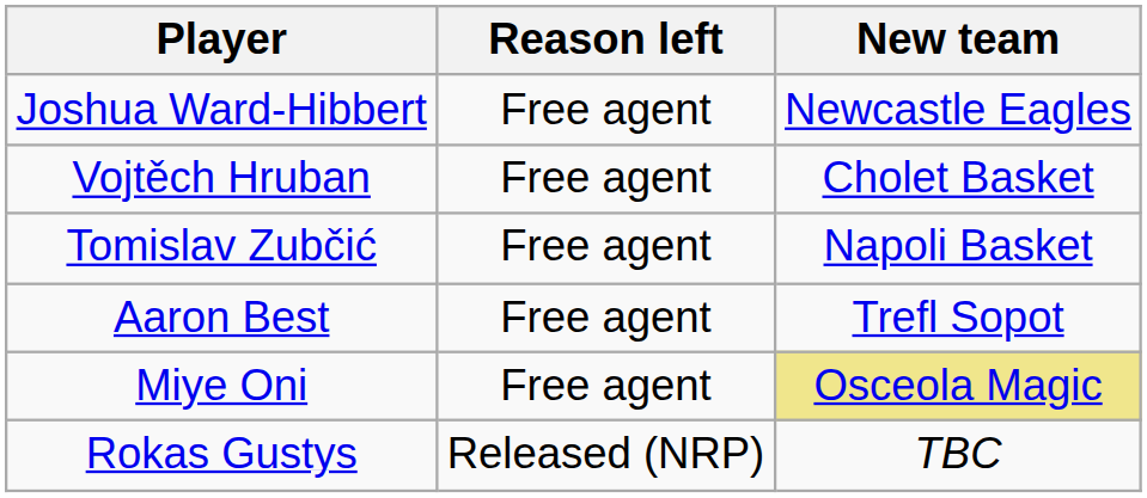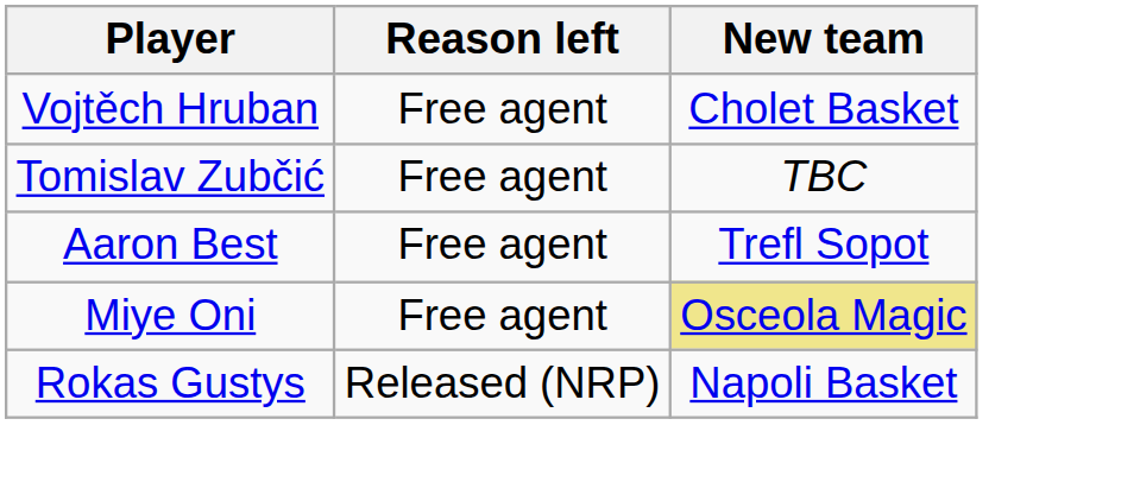- row: Joshua Ward-Hibbert | Free agent | Newcastle Eagles
Tomislav Zubčić | New team: Napoli Basket -> TBC
Rokas Gustys | New team: TBC -> Napoli Basket
